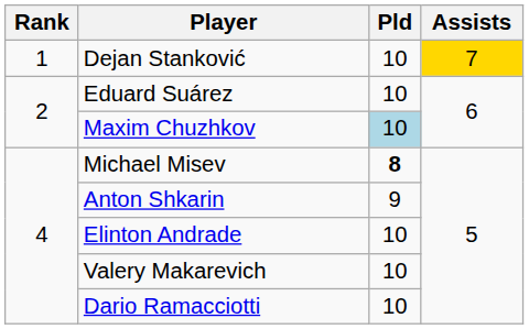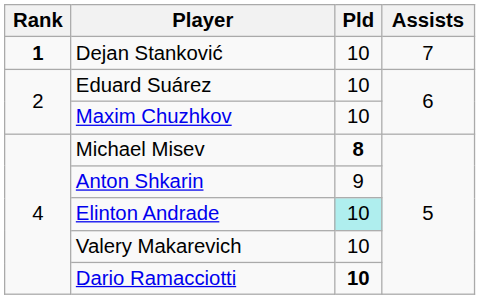Dejan Stanković | Rank: normal -> bold
Dejan Stanković | Assists: gold background -> no background
Maxim Chuzhkov | Pld: lightblue background -> no background
Elinton Andrade | Pld: no background -> paleturquoise background
Dario Ramacciotti | Pld: normal -> bold
